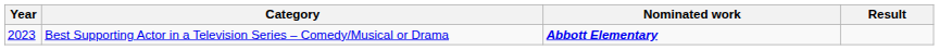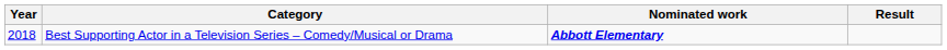row 2 | Year: 2023 -> 2018
